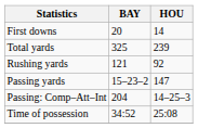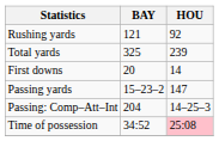rows swapped: First downs <-> Rushing yards
Time of possession | HOU: no background -> pink background
